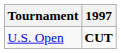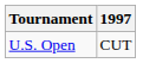U.S. Open | 1997: bold -> normal
